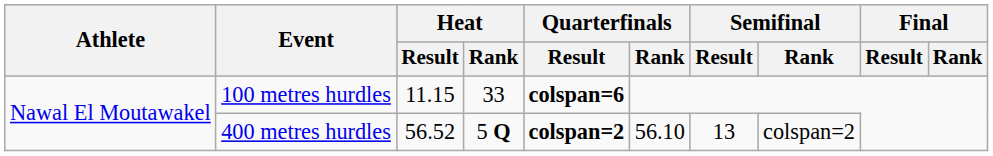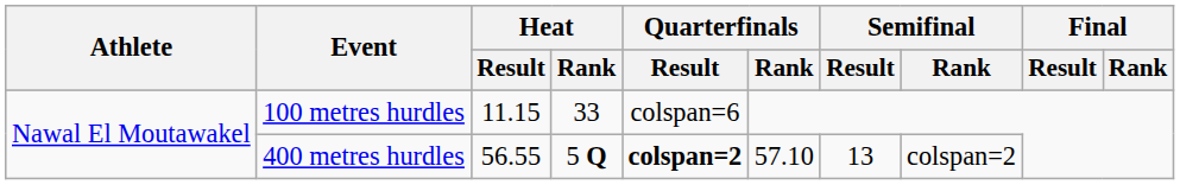100 metres hurdles | Quarterfinals / Result: bold -> normal
400 metres hurdles | Heat / Result: 56.52 -> 56.55
400 metres hurdles | Quarterfinals / Rank: 56.10 -> 57.10
